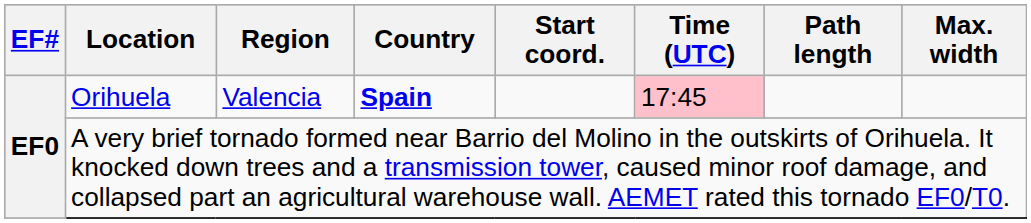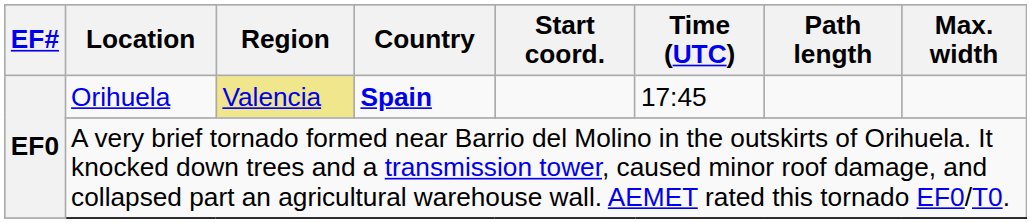Orihuela | Region: no background -> khaki background
Orihuela | Time (UTC): pink background -> no background
